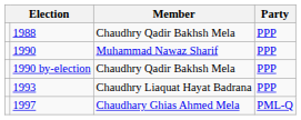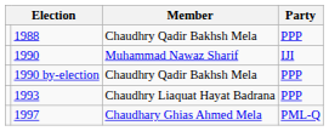1990 | Party: PPP -> IJI
